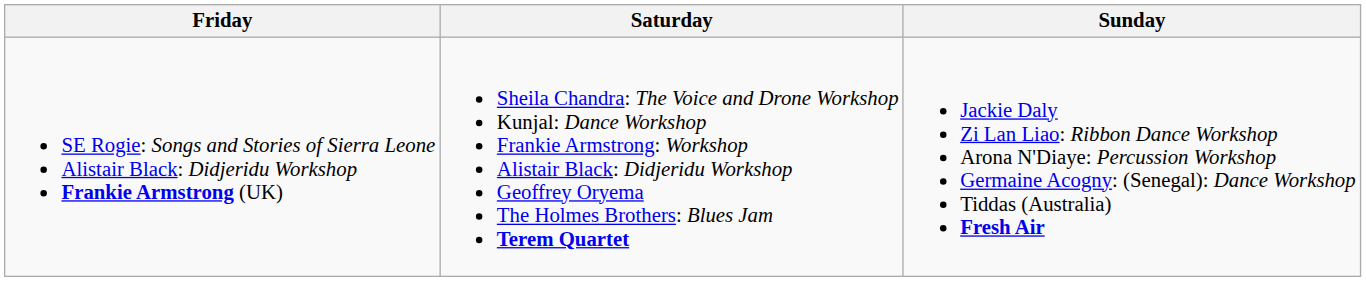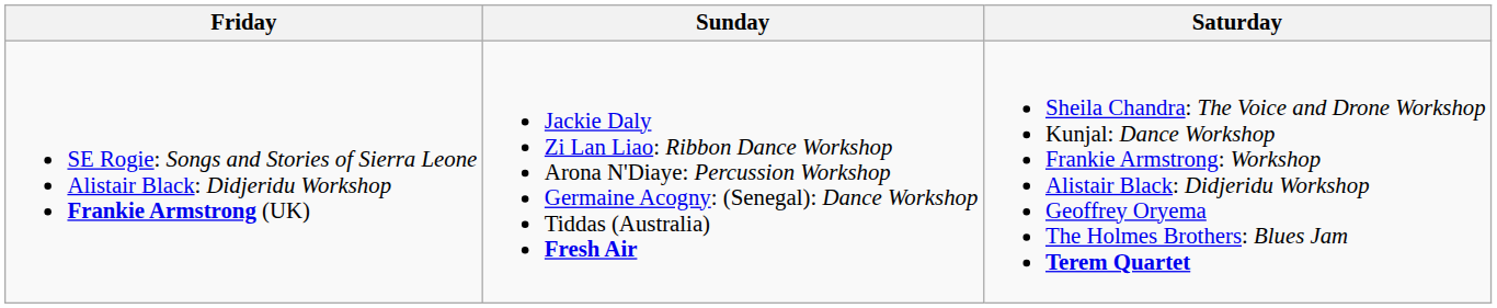columns swapped: Saturday <-> Sunday
